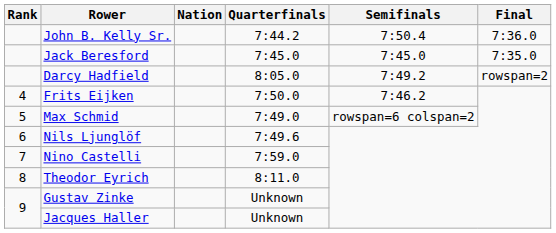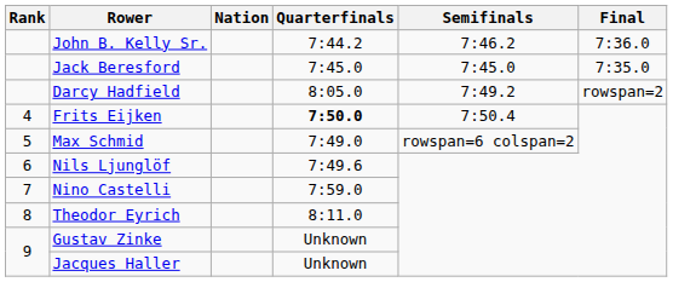John B. Kelly Sr. | Semifinals: 7:50.4 -> 7:46.2
Frits Eijken | Quarterfinals: normal -> bold
Frits Eijken | Semifinals: 7:46.2 -> 7:50.4
